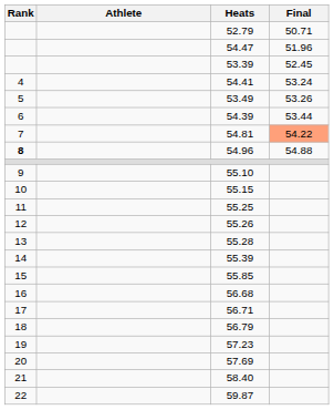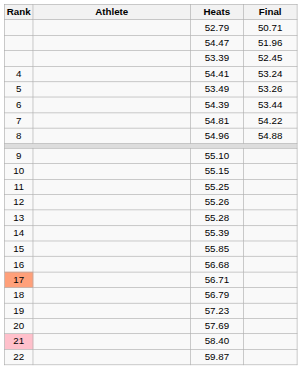54.81 | Final: lightsalmon background -> no background
54.96 | Rank: bold -> normal
56.71 | Rank: no background -> lightsalmon background
58.40 | Rank: no background -> pink background
